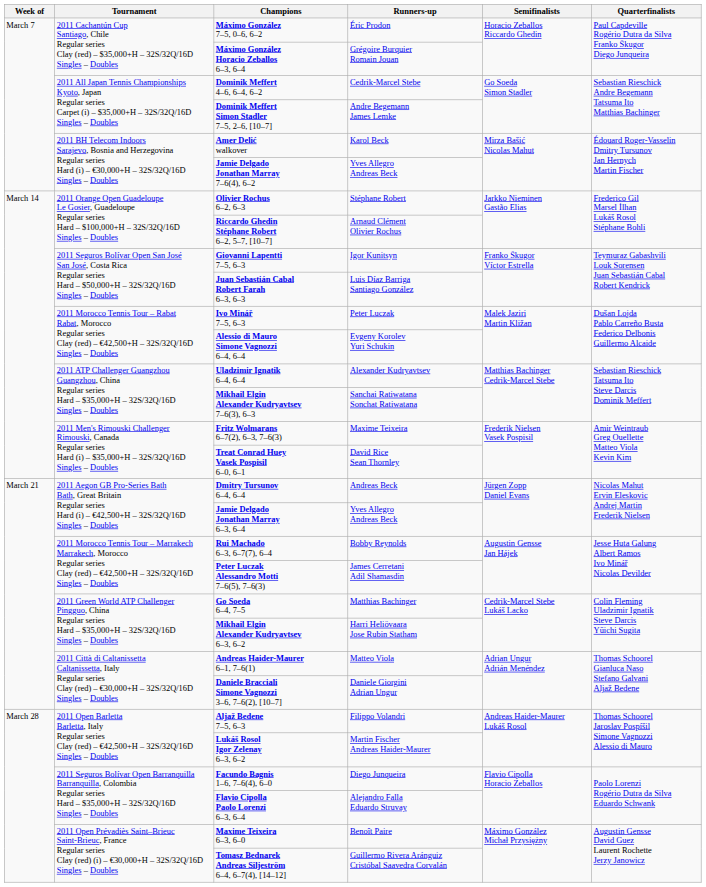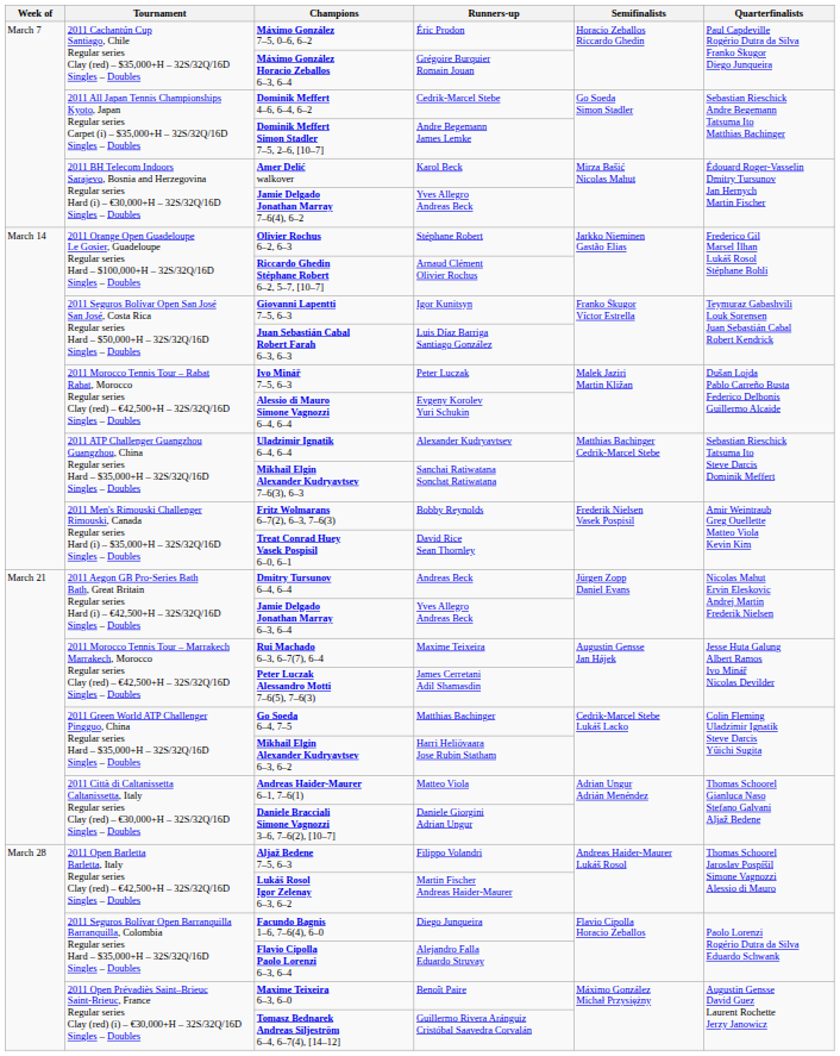Fritz Wolmarans 6–7(2), 6–3, 7–6(3) | Runners-up: Maxime Teixeira -> Bobby Reynolds
Rui Machado 6–3, 6–7(7), 6–4 | Runners-up: Bobby Reynolds -> Maxime Teixeira
